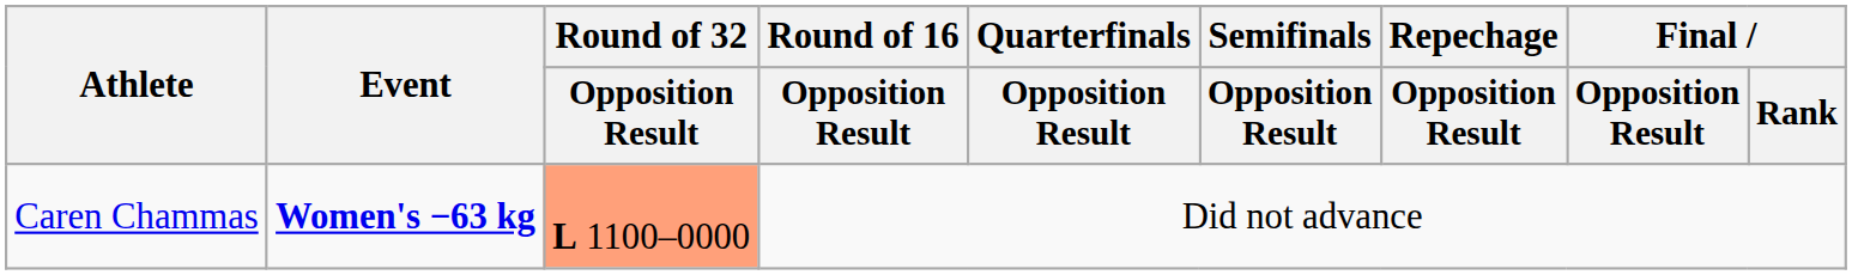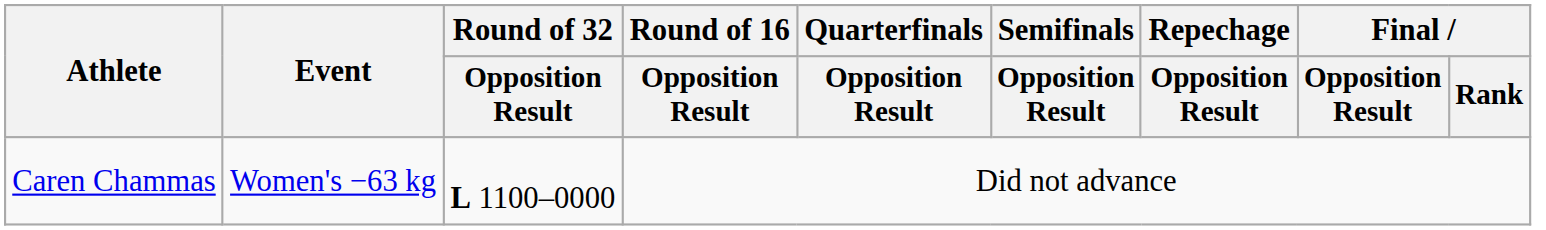Caren Chammas | Event: bold -> normal
Caren Chammas | Round of 32 / Opposition Result: lightsalmon background -> no background
